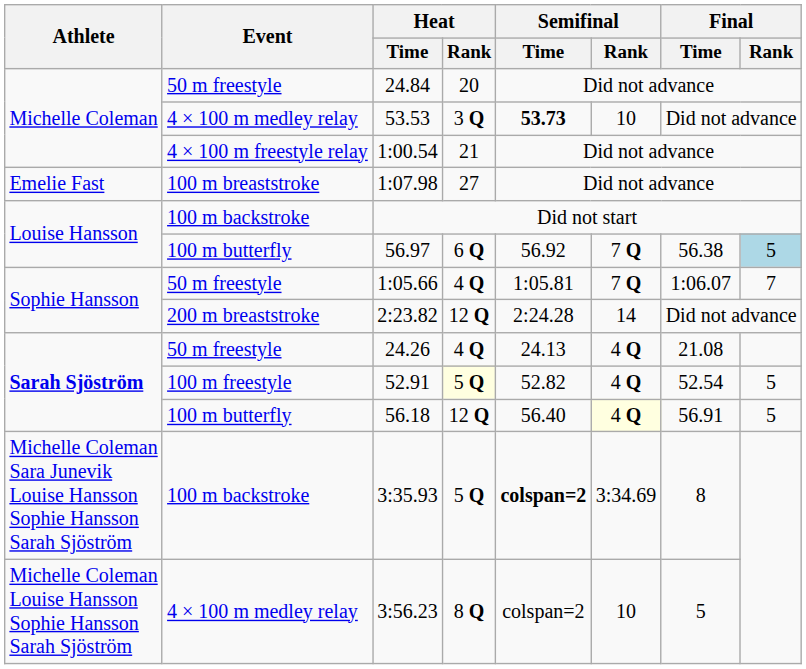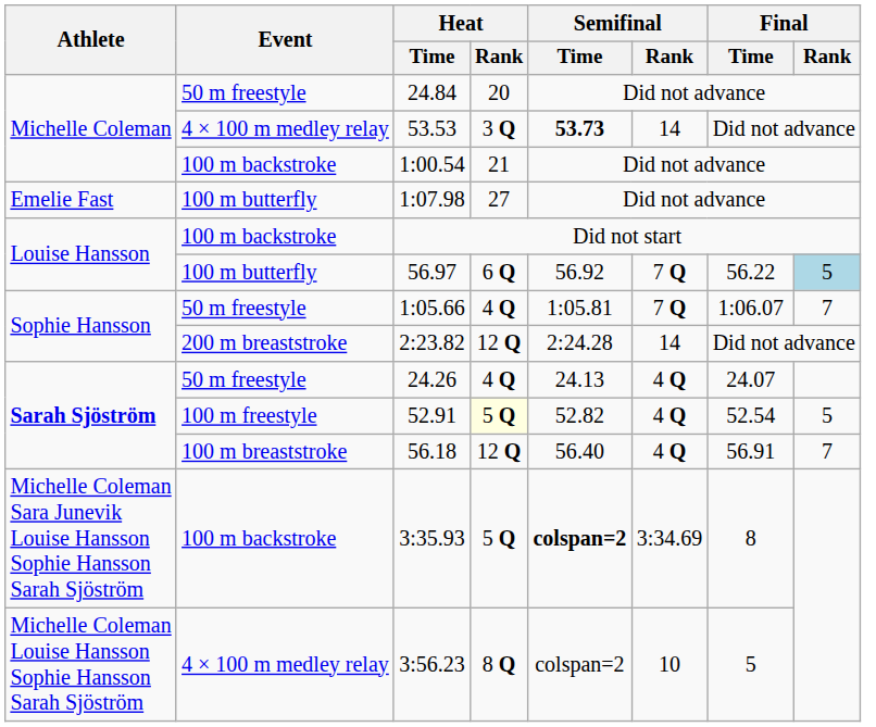53.53 | Semifinal / Rank: 10 -> 14
1:00.54 | Event: 4 × 100 m freestyle relay -> 100 m backstroke
1:07.98 | Event: 100 m breaststroke -> 100 m butterfly
56.97 | Final / Time: 56.38 -> 56.22
24.26 | Final / Time: 21.08 -> 24.07
56.18 | Event: 100 m butterfly -> 100 m breaststroke
56.18 | Semifinal / Rank: lightyellow background -> no background
56.18 | Final / Rank: 5 -> 7
